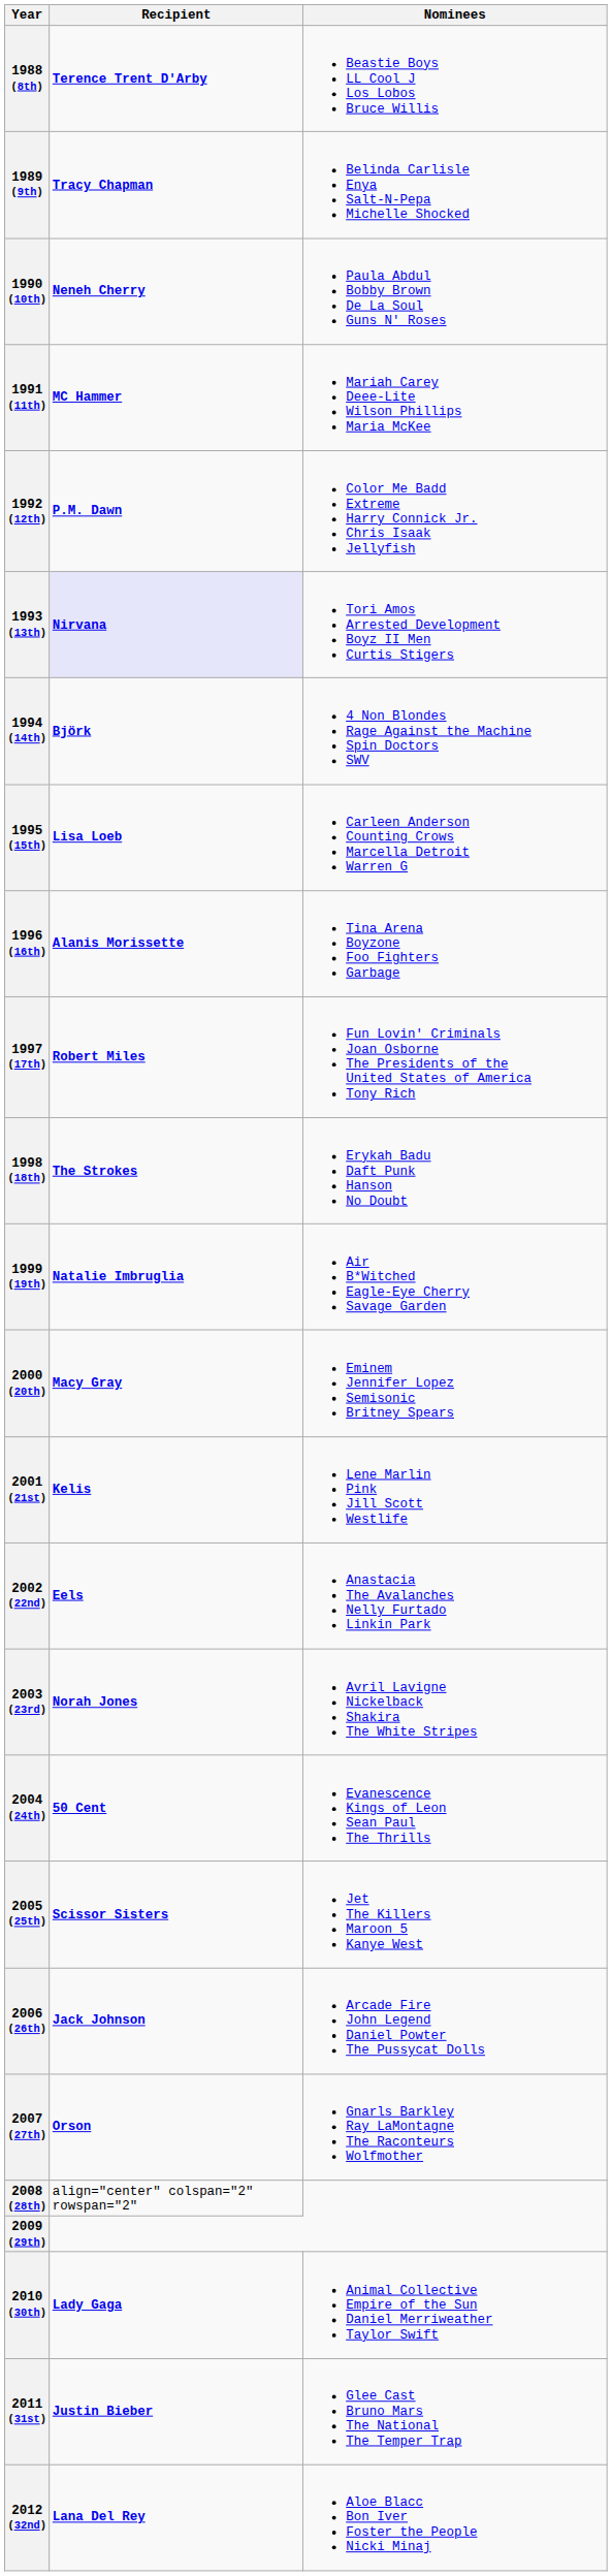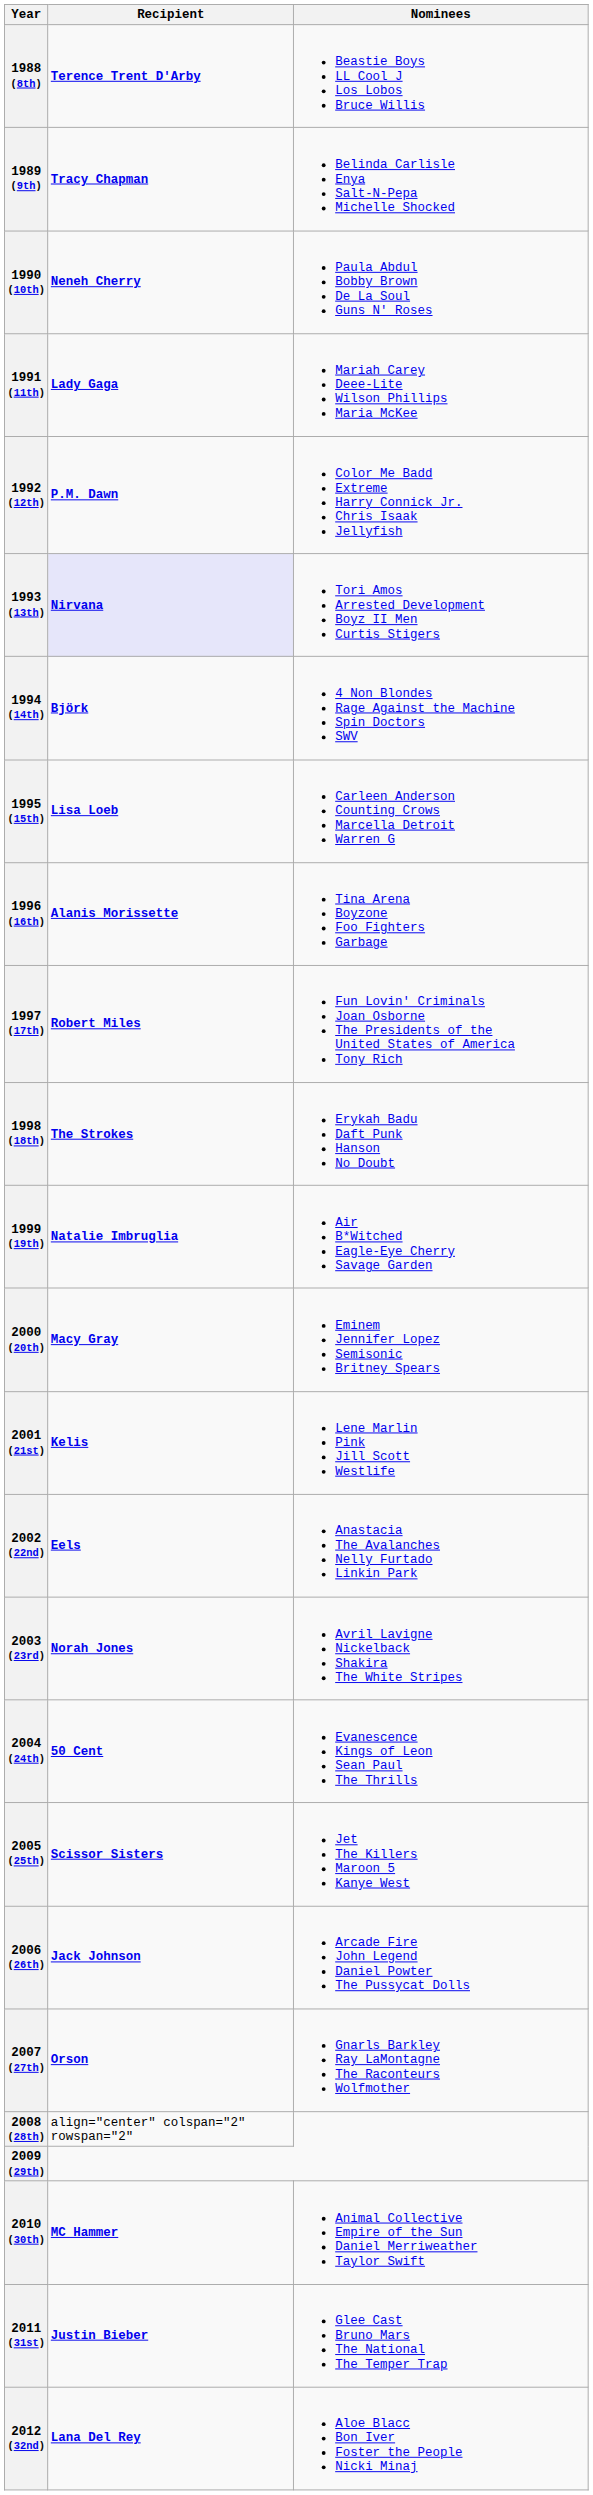1991 (11th) | Recipient: MC Hammer -> Lady Gaga
2010 (30th) | Recipient: Lady Gaga -> MC Hammer
